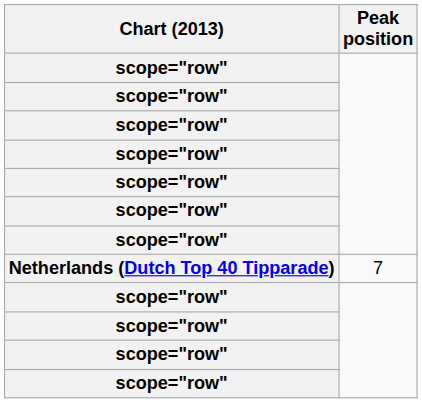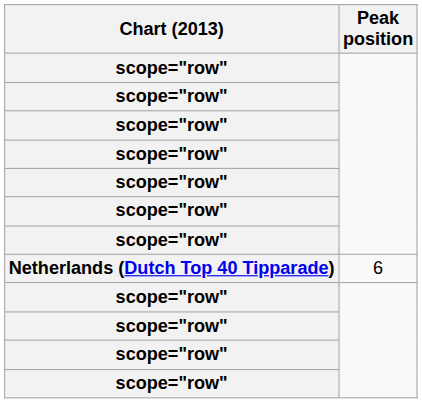Netherlands (Dutch Top 40 Tipparade) | Peak position: 7 -> 6
